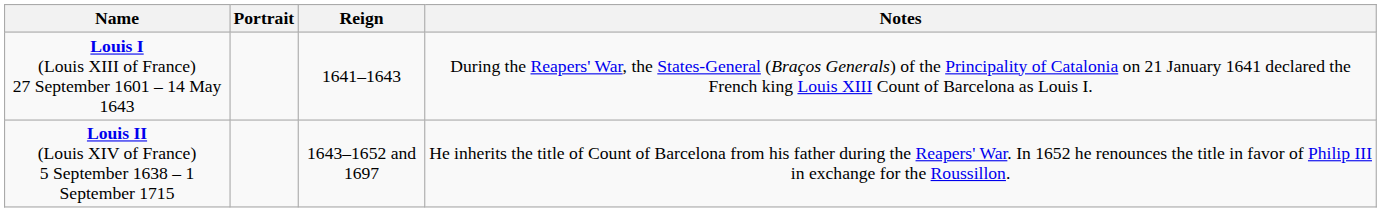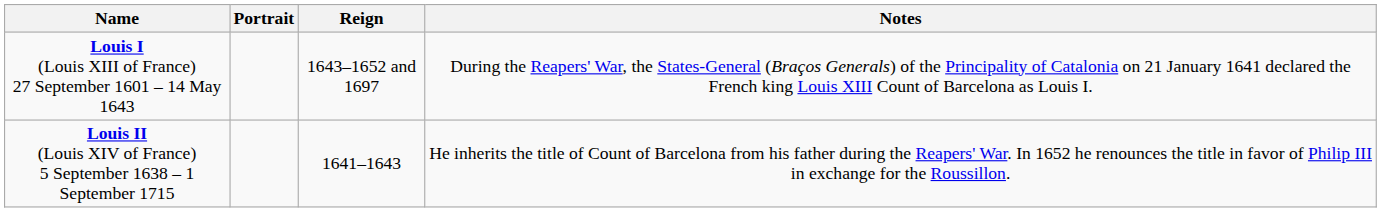row 2 | Reign: 1641–1643 -> 1643–1652 and 1697
row 3 | Reign: 1643–1652 and 1697 -> 1641–1643
